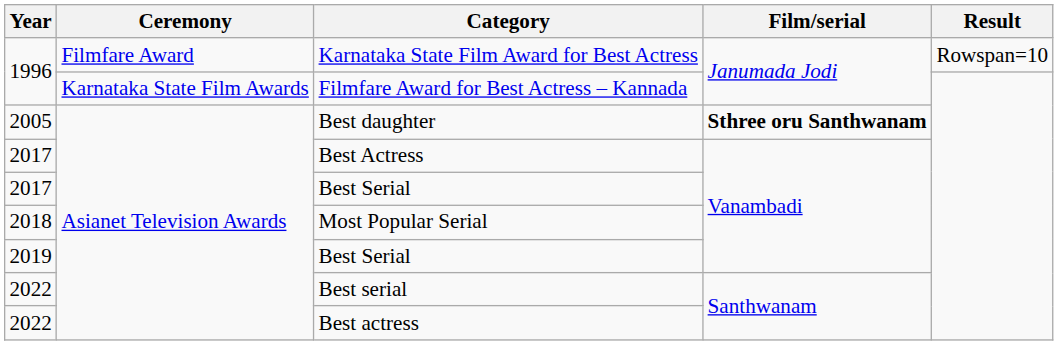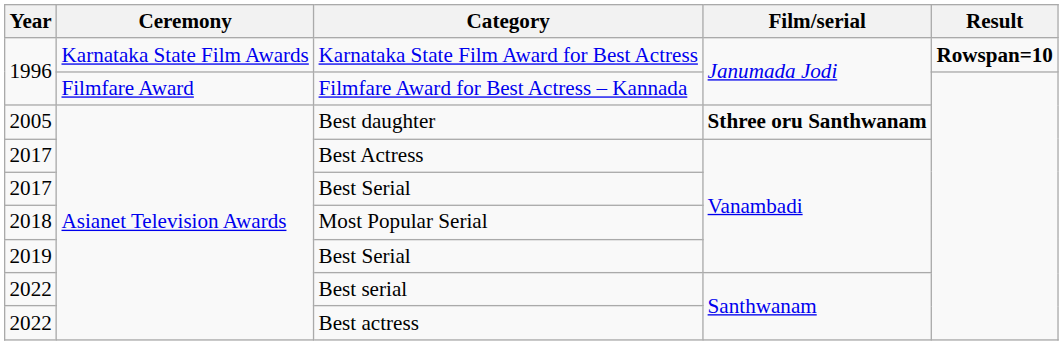Karnataka State Film Award for Best Actress | Ceremony: Filmfare Award -> Karnataka State Film Awards
Karnataka State Film Award for Best Actress | Result: normal -> bold
Filmfare Award for Best Actress – Kannada | Ceremony: Karnataka State Film Awards -> Filmfare Award
